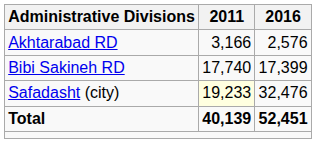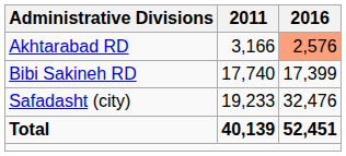Akhtarabad RD | 2016: no background -> lightsalmon background
Safadasht (city) | 2011: lightyellow background -> no background
